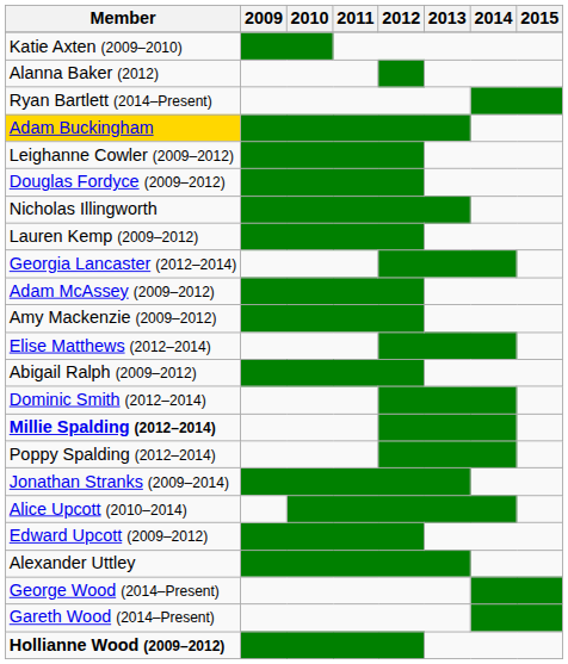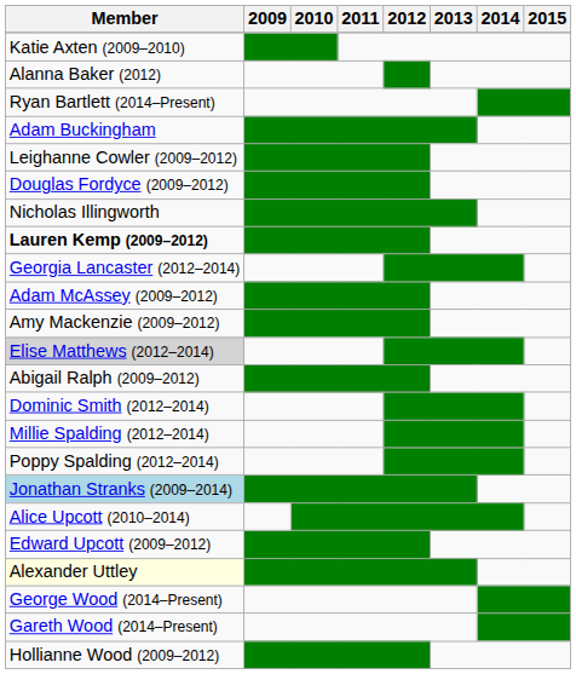Adam Buckingham | Member: gold background -> no background
Lauren Kemp (2009–2012) | Member: normal -> bold
Elise Matthews (2012–2014) | Member: no background -> lightgrey background
Millie Spalding (2012–2014) | Member: bold -> normal
Jonathan Stranks (2009–2014) | Member: no background -> lightblue background
Alexander Uttley | Member: no background -> lightyellow background
Hollianne Wood (2009–2012) | Member: bold -> normal
